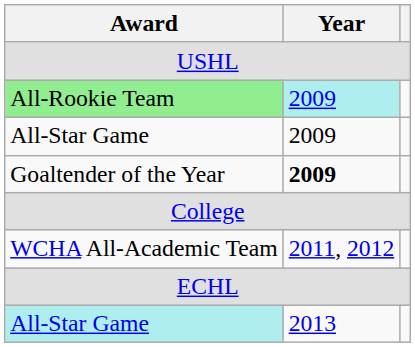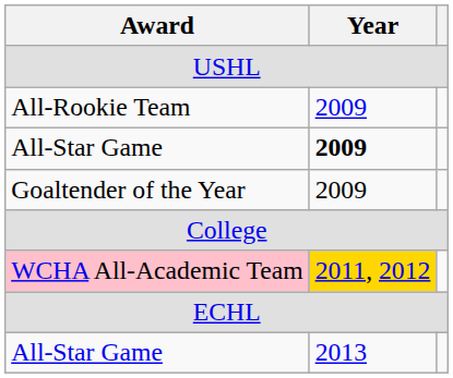All-Rookie Team | Award: lightgreen background -> no background
All-Rookie Team | Year: paleturquoise background -> no background
All-Star Game / 2009 | Year: normal -> bold
Goaltender of the Year | Year: bold -> normal
WCHA All-Academic Team | Award: no background -> pink background
WCHA All-Academic Team | Year: no background -> gold background
All-Star Game / 2013 | Award: paleturquoise background -> no background
